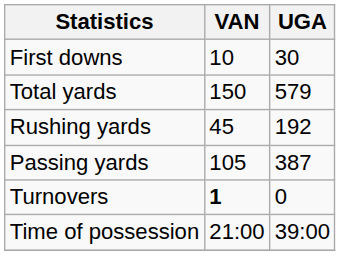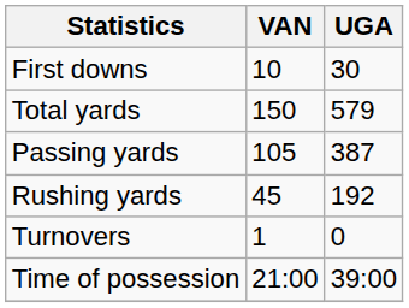rows swapped: Rushing yards <-> Passing yards
Turnovers | VAN: bold -> normal
